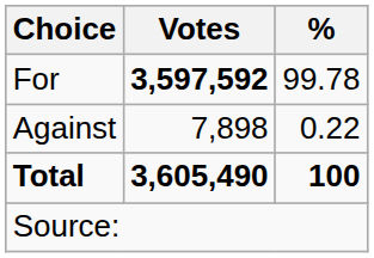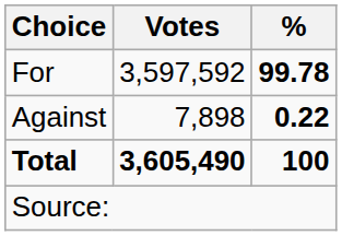For | Votes: bold -> normal
For | %: normal -> bold
Against | %: normal -> bold
